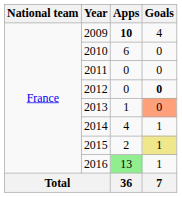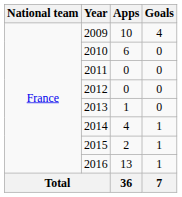2009 | Apps: bold -> normal
2012 | Goals: bold -> normal
2013 | Goals: lightsalmon background -> no background
2015 | Goals: khaki background -> no background
2016 | Apps: lightgreen background -> no background
